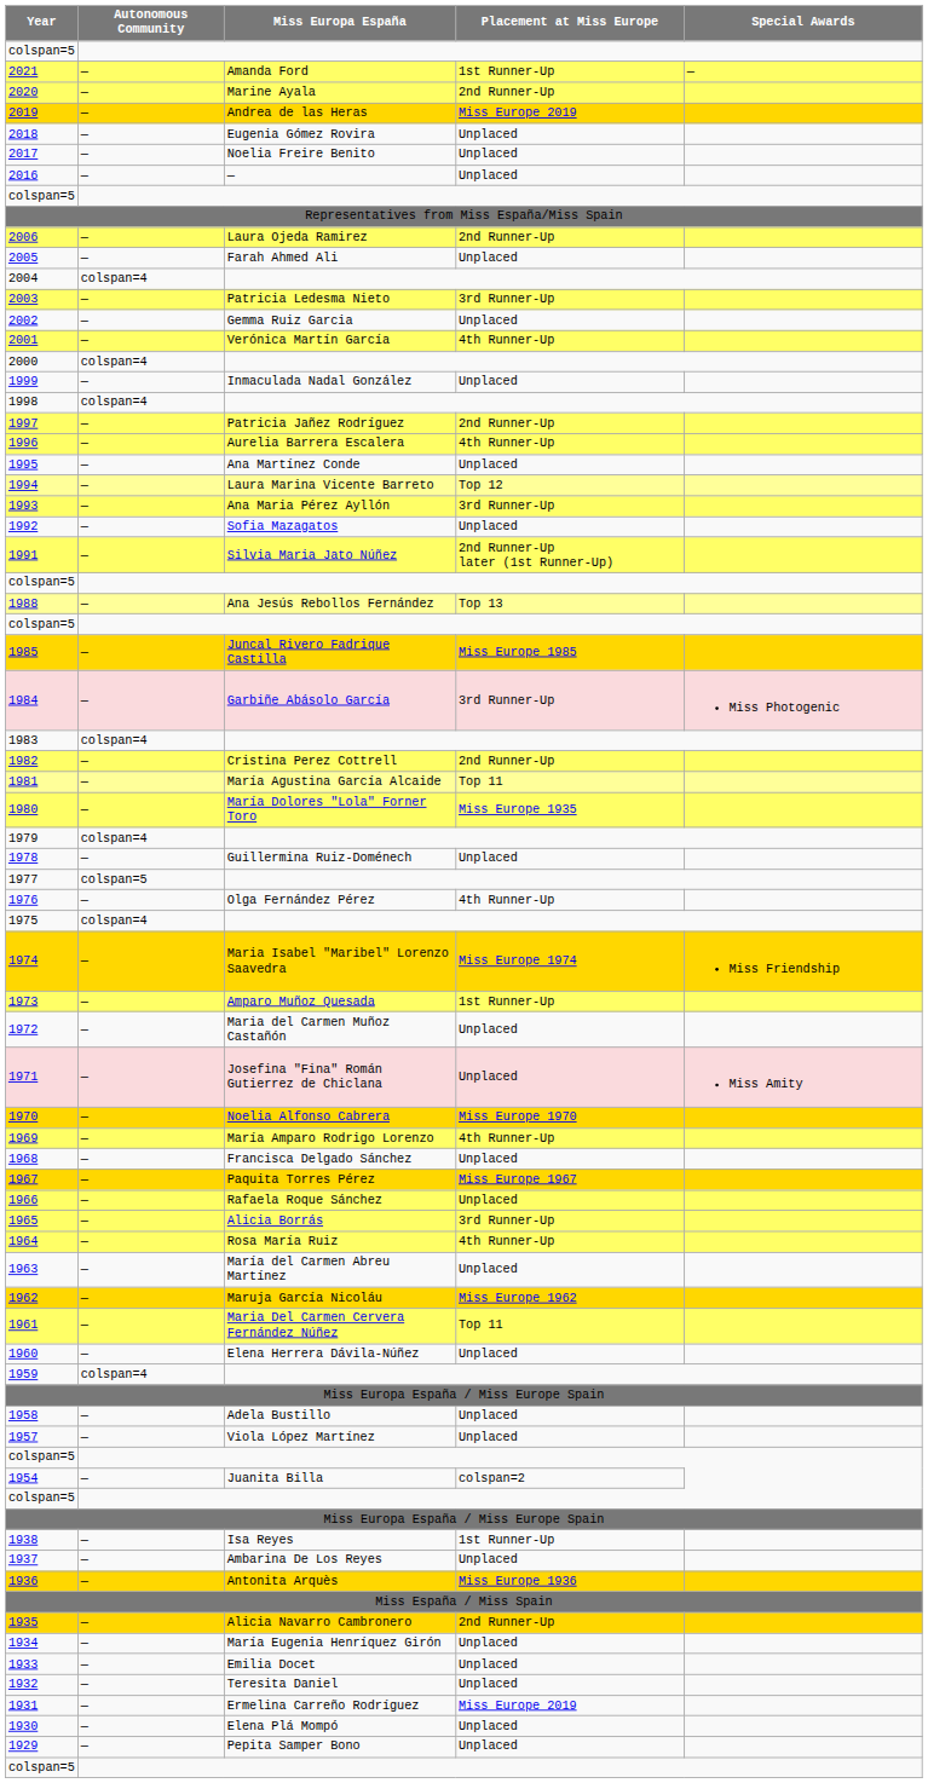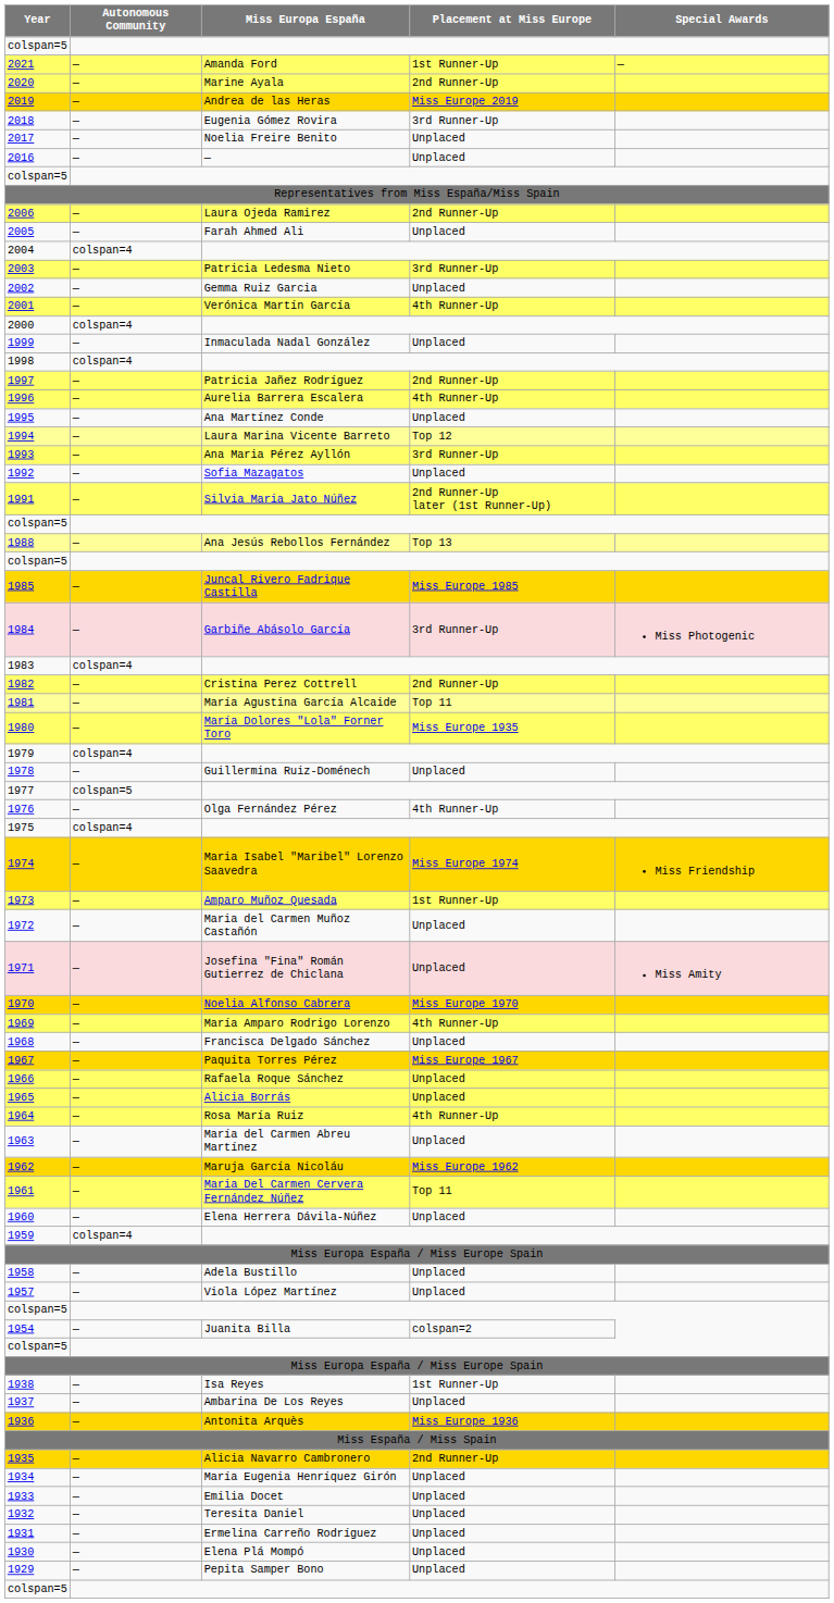2018 | Placement at Miss Europe: Unplaced -> 3rd Runner-Up
1965 | Placement at Miss Europe: 3rd Runner-Up -> Unplaced
1931 | Placement at Miss Europe: Miss Europe 2019 -> Unplaced
